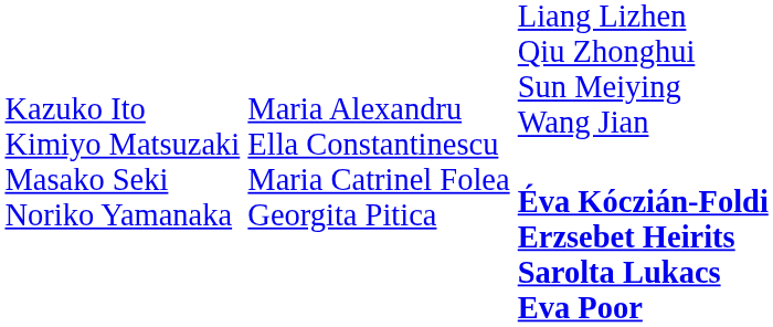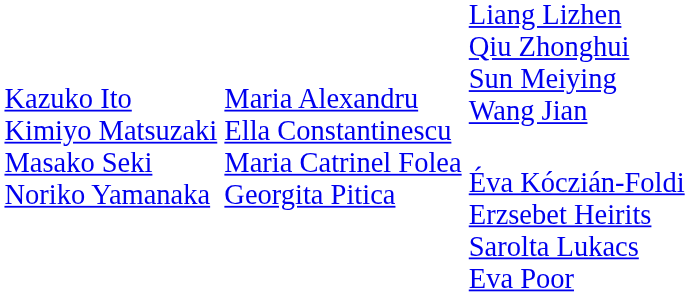row 2 | column 3: bold -> normal
